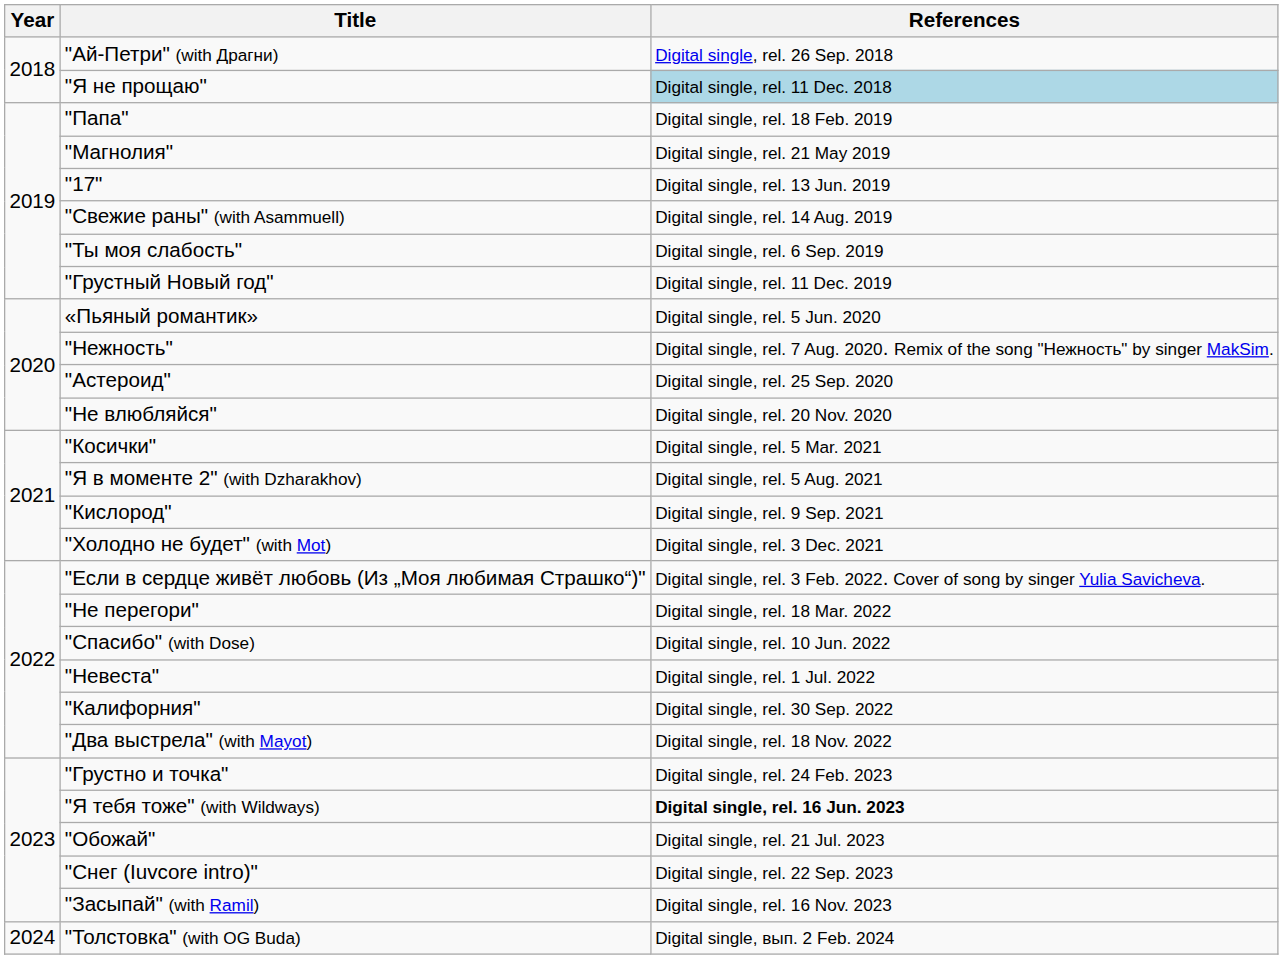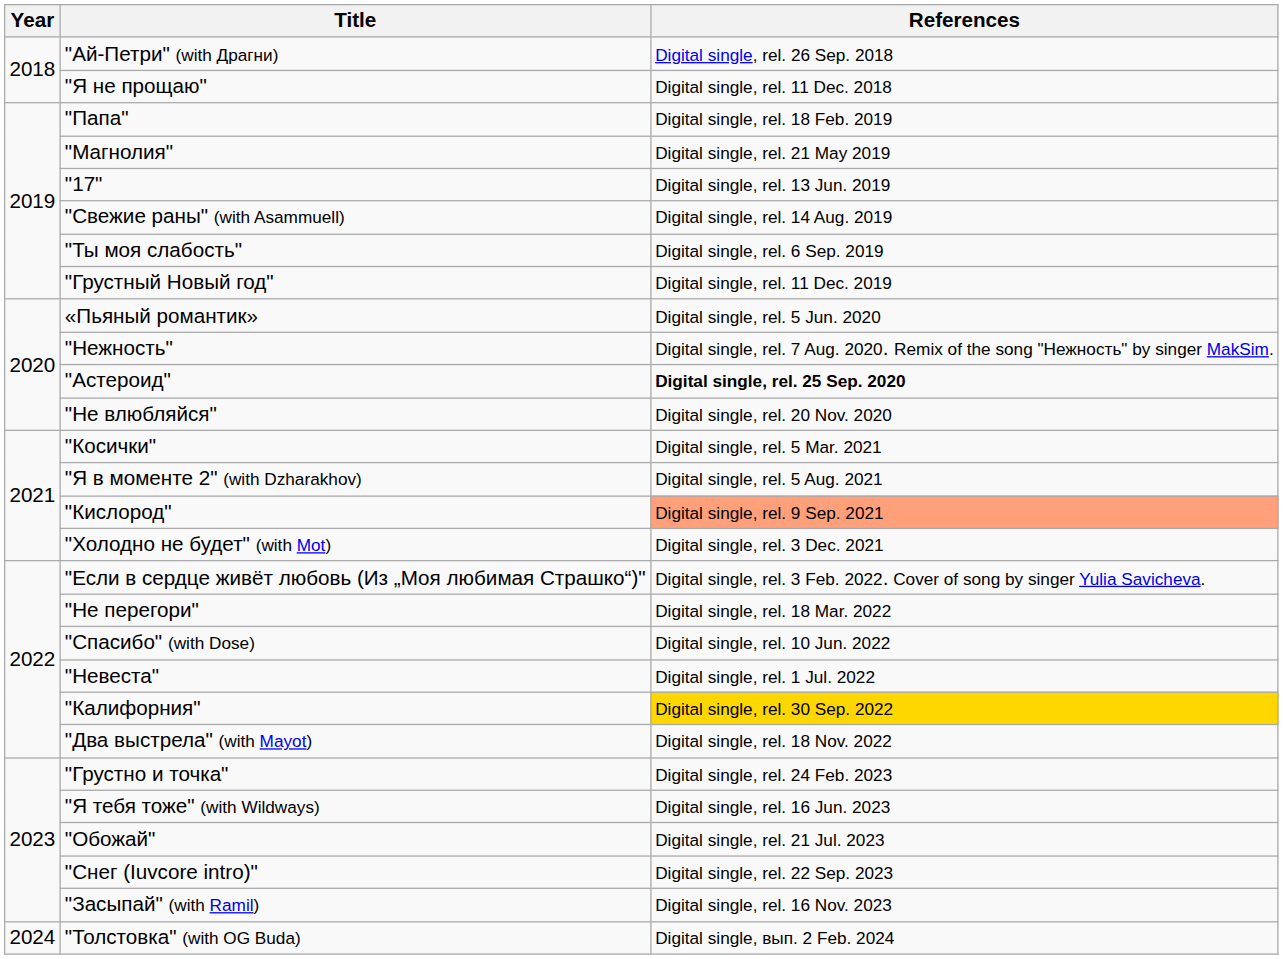"Я не прощаю" | References: lightblue background -> no background
"Астероид" | References: normal -> bold
"Кислород" | References: no background -> lightsalmon background
"Калифорния" | References: no background -> gold background
"Я тебя тоже" (with Wildways) | References: bold -> normal
